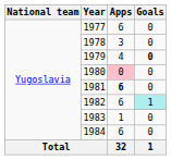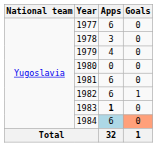1979 | Goals: bold -> normal
1980 | Apps: pink background -> no background
1981 | Apps: bold -> normal
1982 | Goals: paleturquoise background -> no background
1983 | Apps: normal -> bold
1984 | Apps: no background -> lightblue background
1984 | Goals: no background -> lightsalmon background
